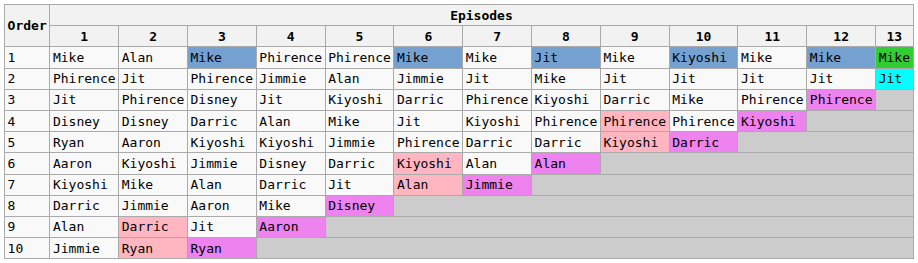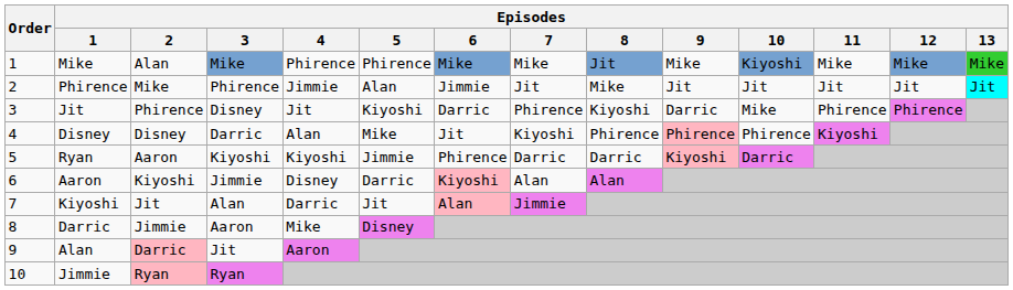row 4 | Episodes / 2: Jit -> Mike
row 9 | Episodes / 2: Mike -> Jit
